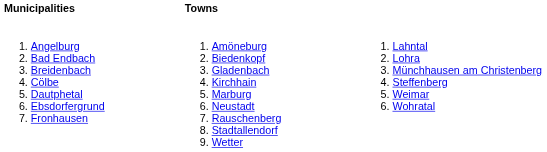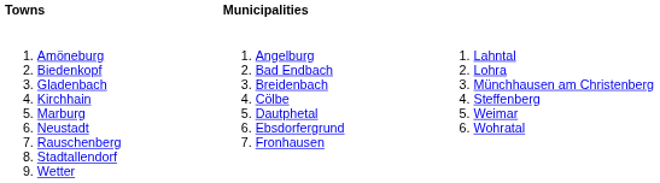columns swapped: Towns <-> Municipalities
